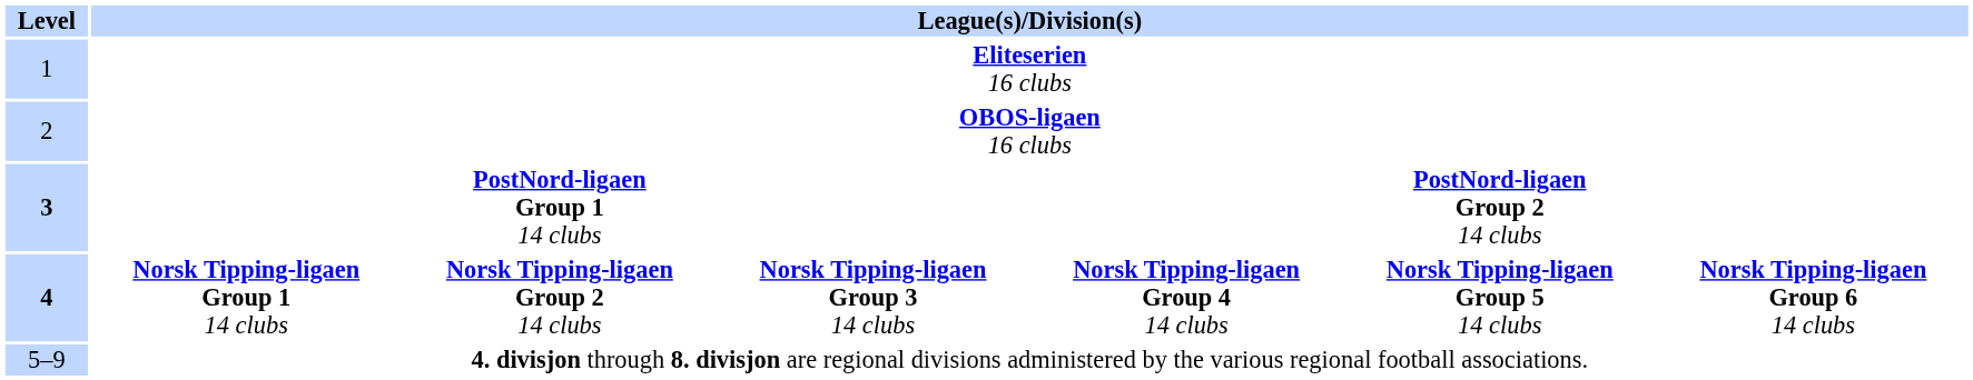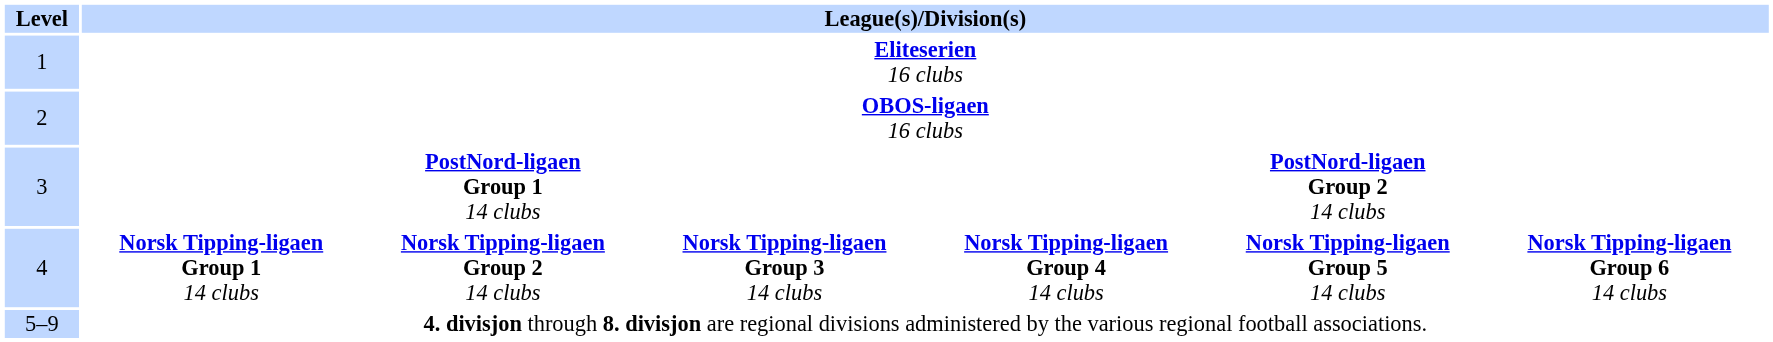PostNord-ligaen Group 1 14 clubs | Level: bold -> normal
Norsk Tipping-ligaen Group 1 14 clubs | Level: bold -> normal
